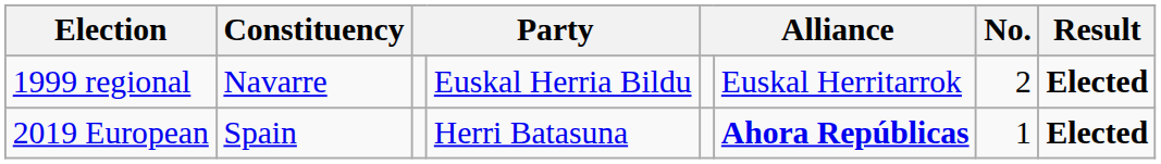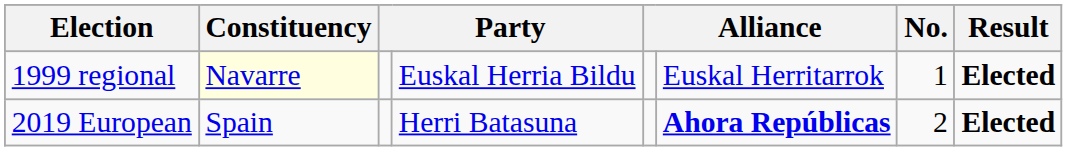1999 regional | Constituency: no background -> lightyellow background
1999 regional | No.: 2 -> 1
2019 European | No.: 1 -> 2
